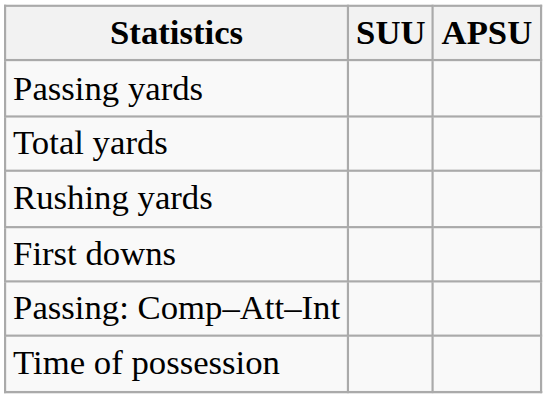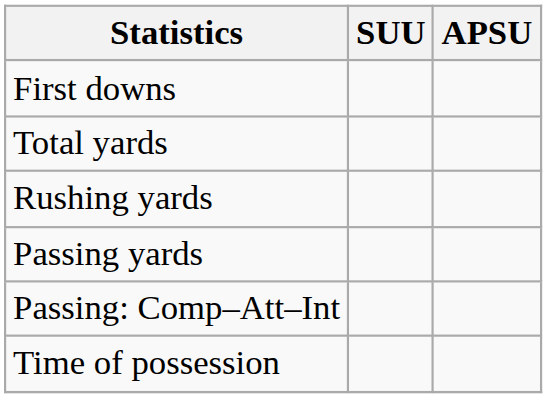rows swapped: First downs <-> Passing yards
